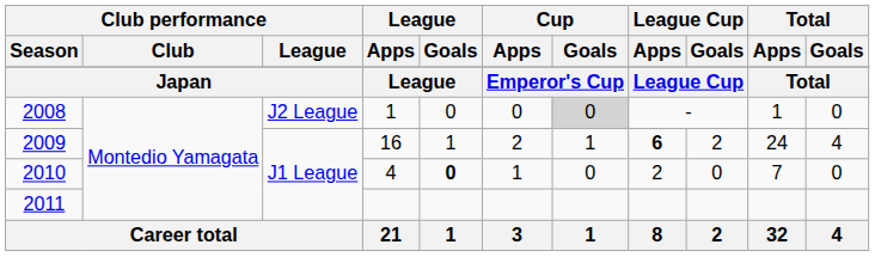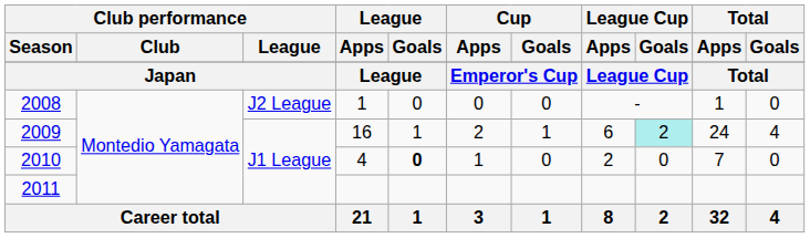2008 | Cup / Goals: lightgrey background -> no background
2009 | League Cup / Apps: bold -> normal
2009 | League Cup / Goals: no background -> paleturquoise background
